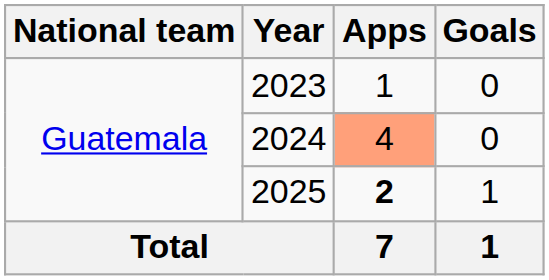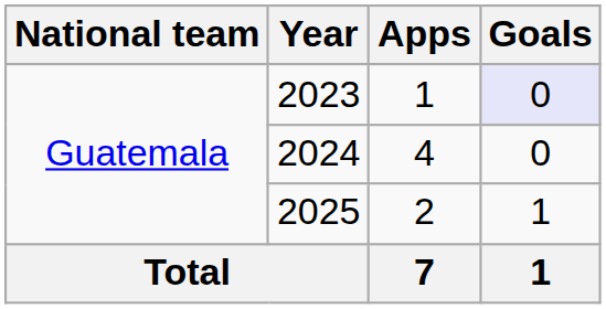2023 | Goals: no background -> lavender background
2024 | Apps: lightsalmon background -> no background
2025 | Apps: bold -> normal
